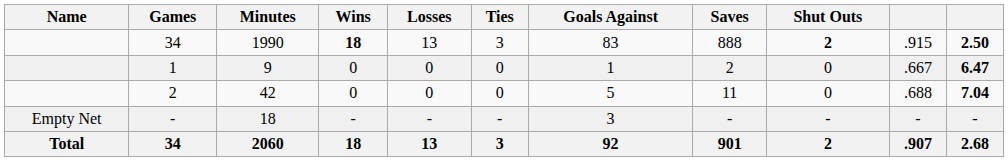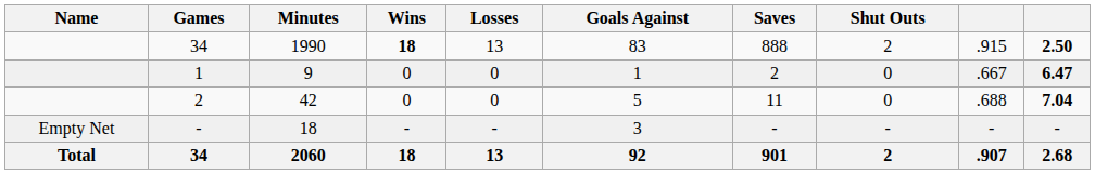- column: Ties | 3 | 0 | 0 | - | 3
34 / 1990 | Shut Outs: bold -> normal
